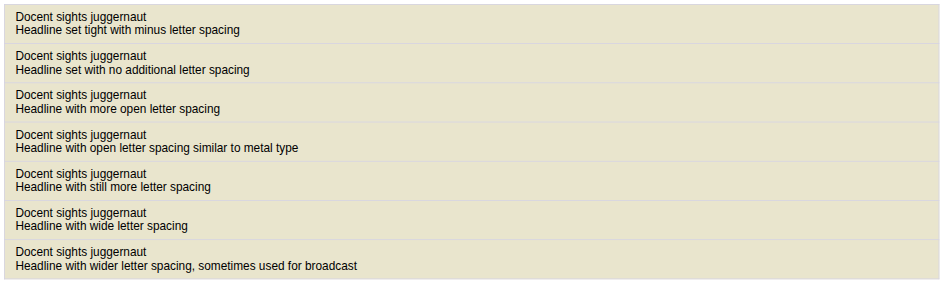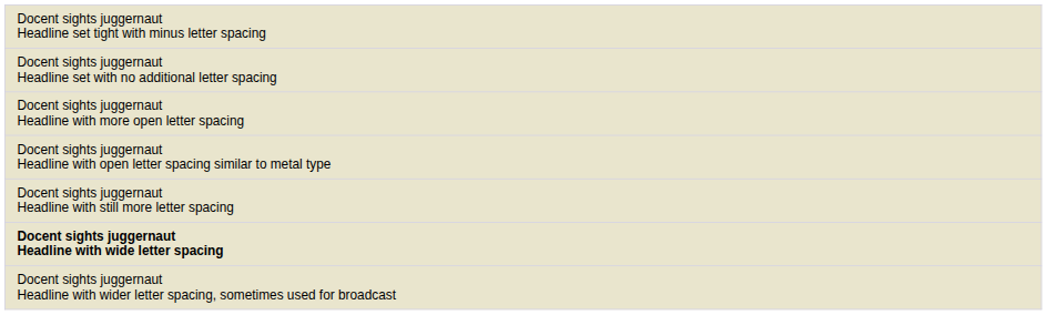row 6 | column 1: normal -> bold
